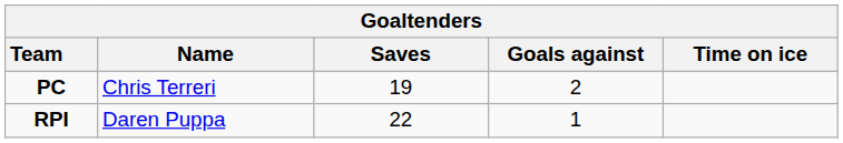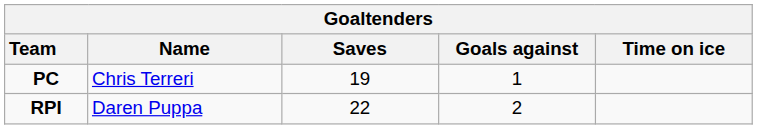PC | Goals against: 2 -> 1
RPI | Goals against: 1 -> 2
